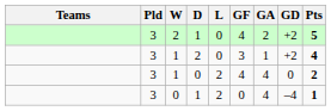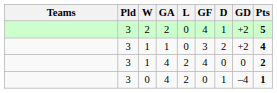columns swapped: D <-> GA
